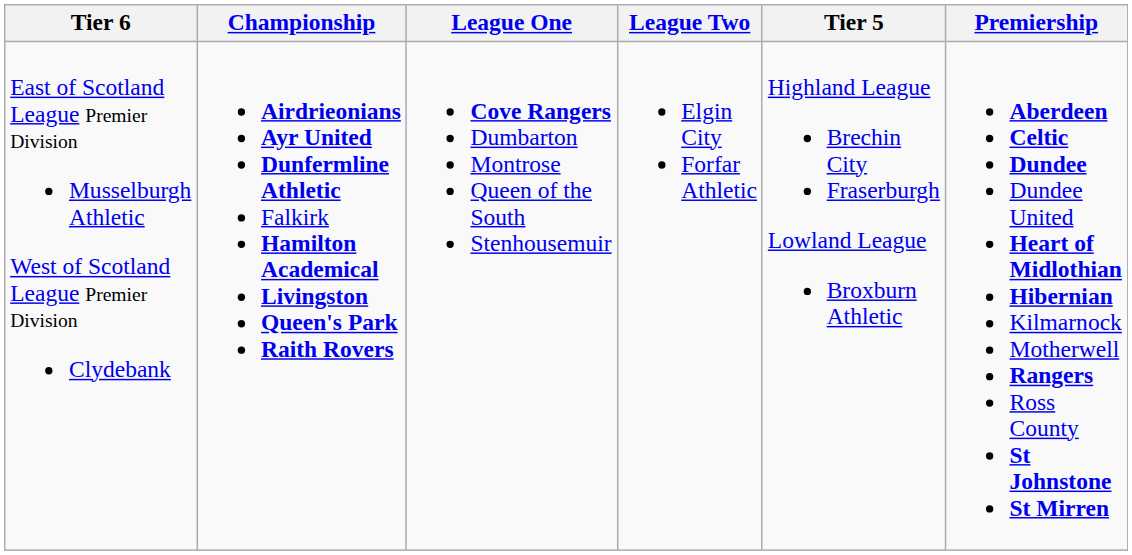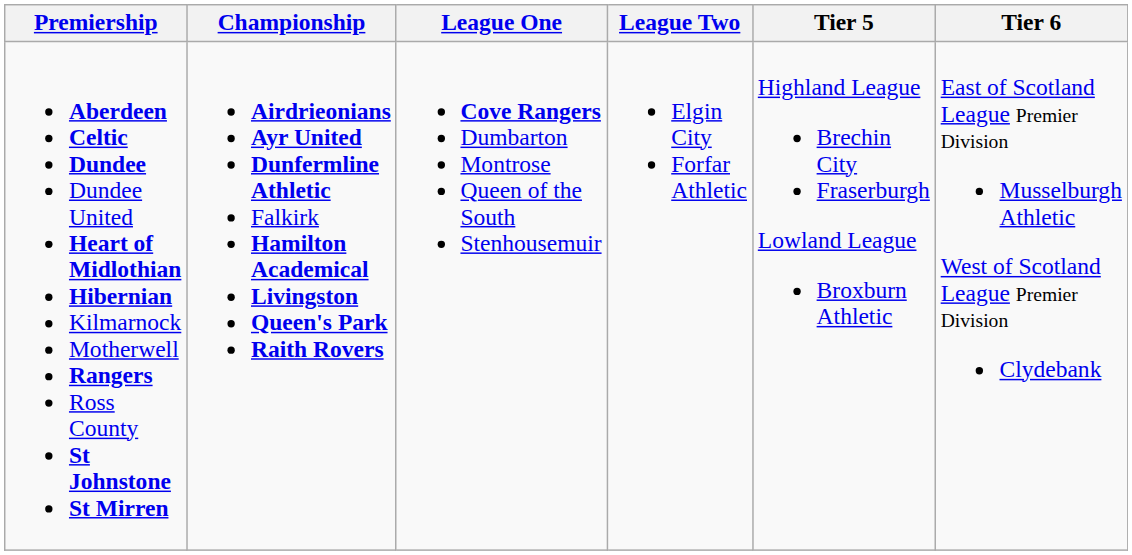columns swapped: Premiership <-> Tier 6
